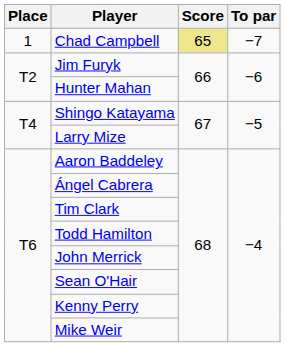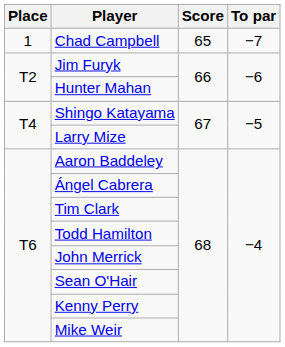Chad Campbell | Score: khaki background -> no background
